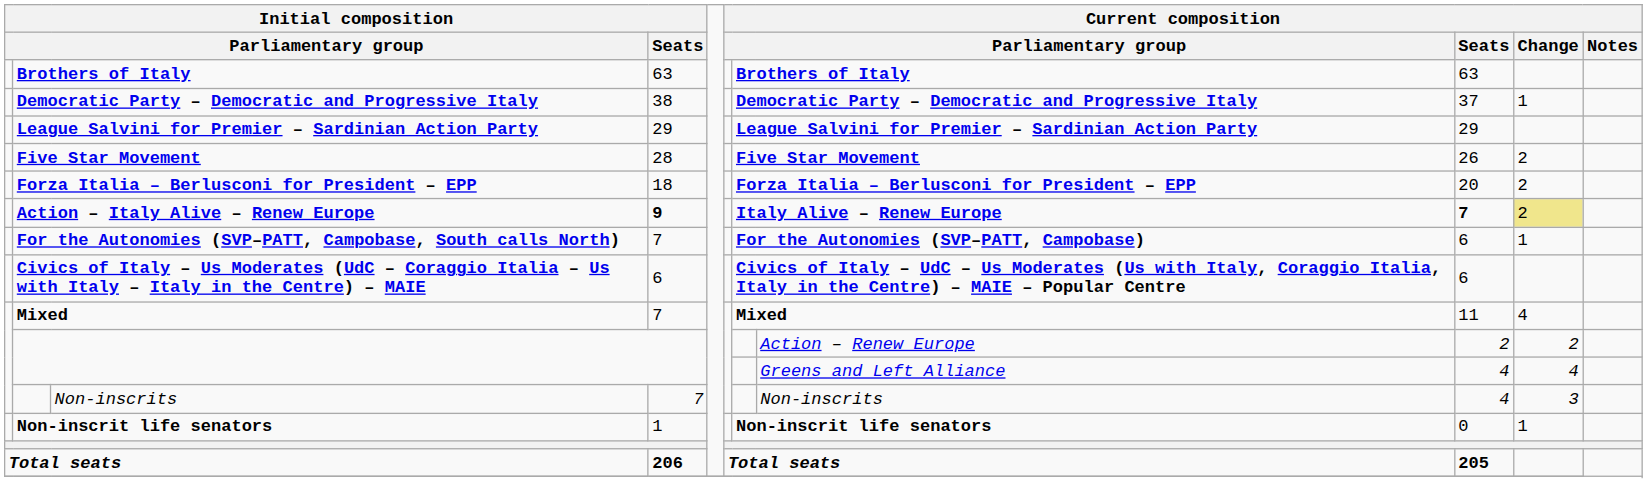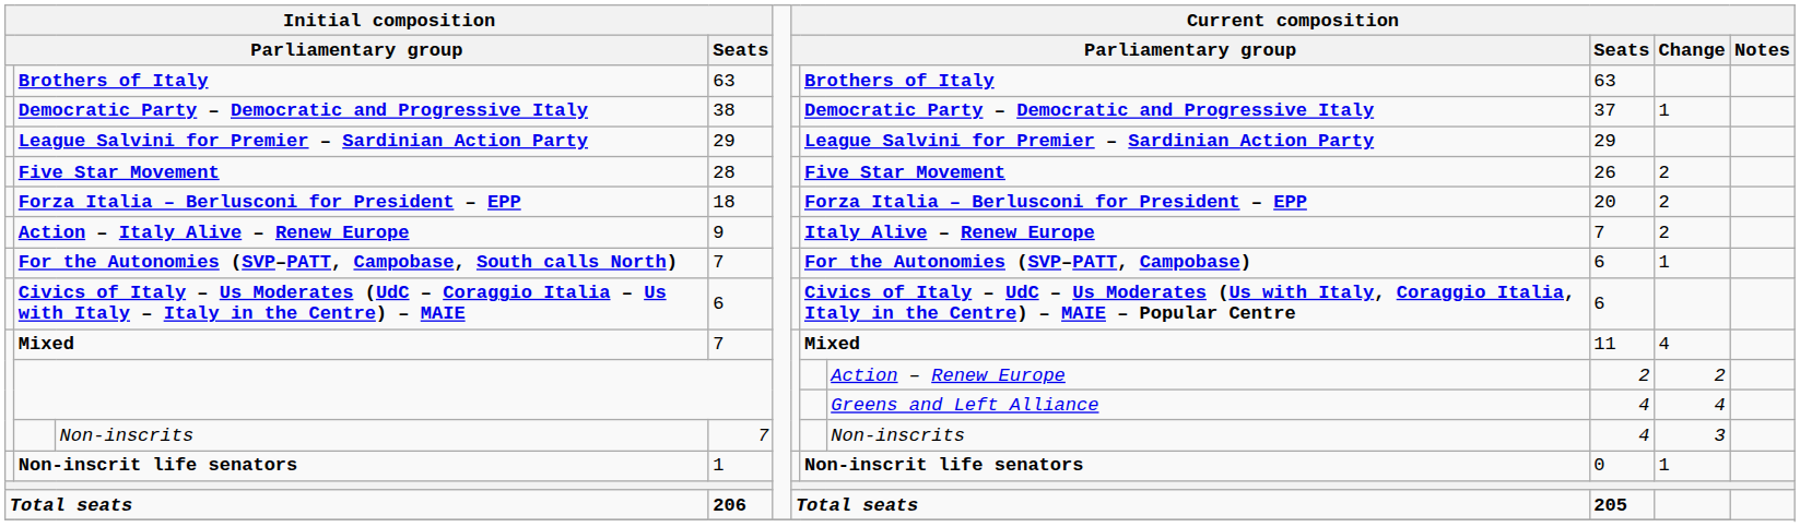Action – Italy Alive – Renew Europe | Initial composition / Seats: bold -> normal
Action – Italy Alive – Renew Europe | Current composition / Seats: bold -> normal
Action – Italy Alive – Renew Europe | Current composition / Change: khaki background -> no background
